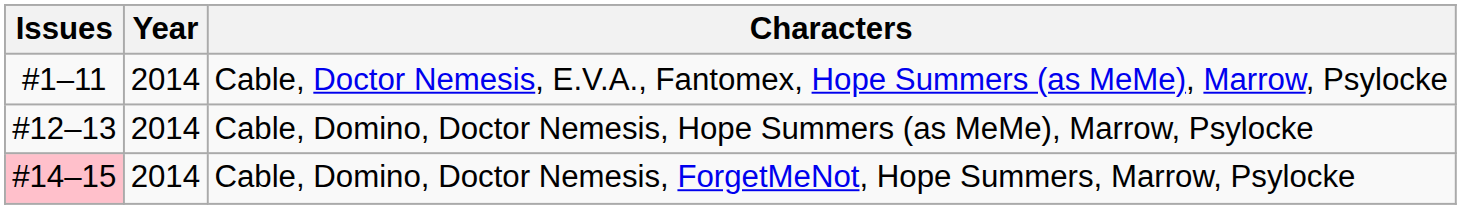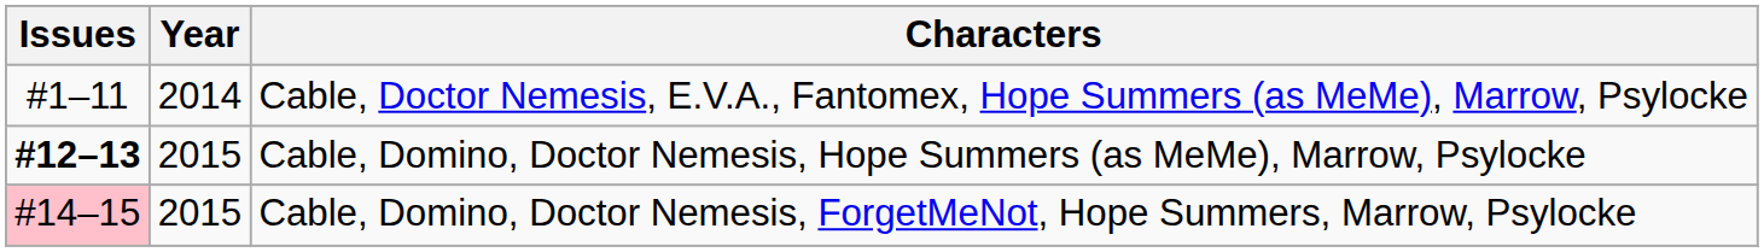row 3 | Issues: normal -> bold
row 3 | Year: 2014 -> 2015
row 4 | Year: 2014 -> 2015
